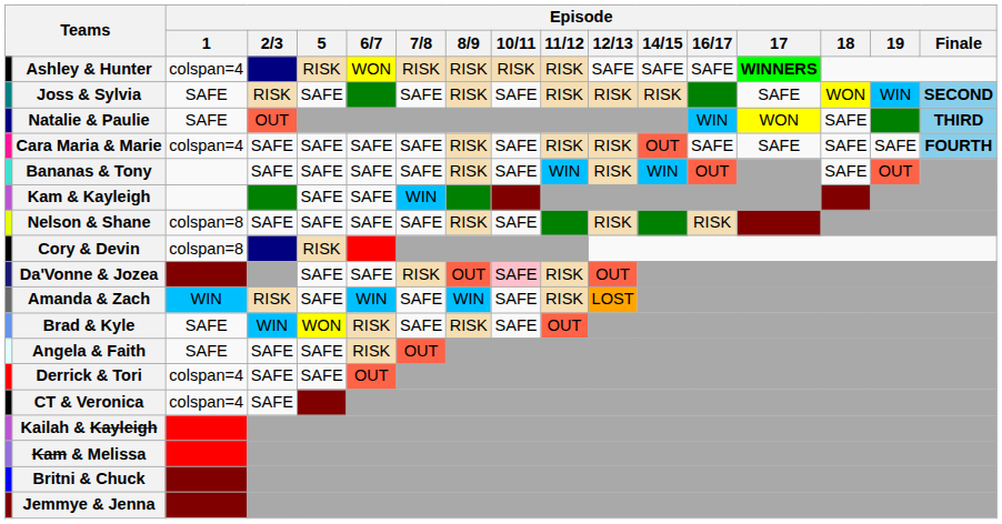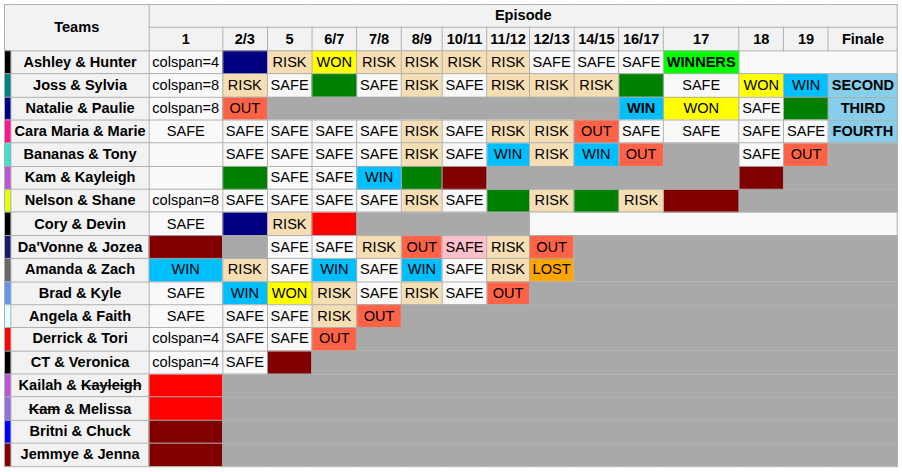Joss & Sylvia | Episode / 1: SAFE -> colspan=8
Natalie & Paulie | Episode / 1: SAFE -> colspan=8
Natalie & Paulie | Episode / 16/17: normal -> bold
Cara Maria & Marie | Episode / 1: colspan=4 -> SAFE
Cory & Devin | Episode / 1: colspan=8 -> SAFE
